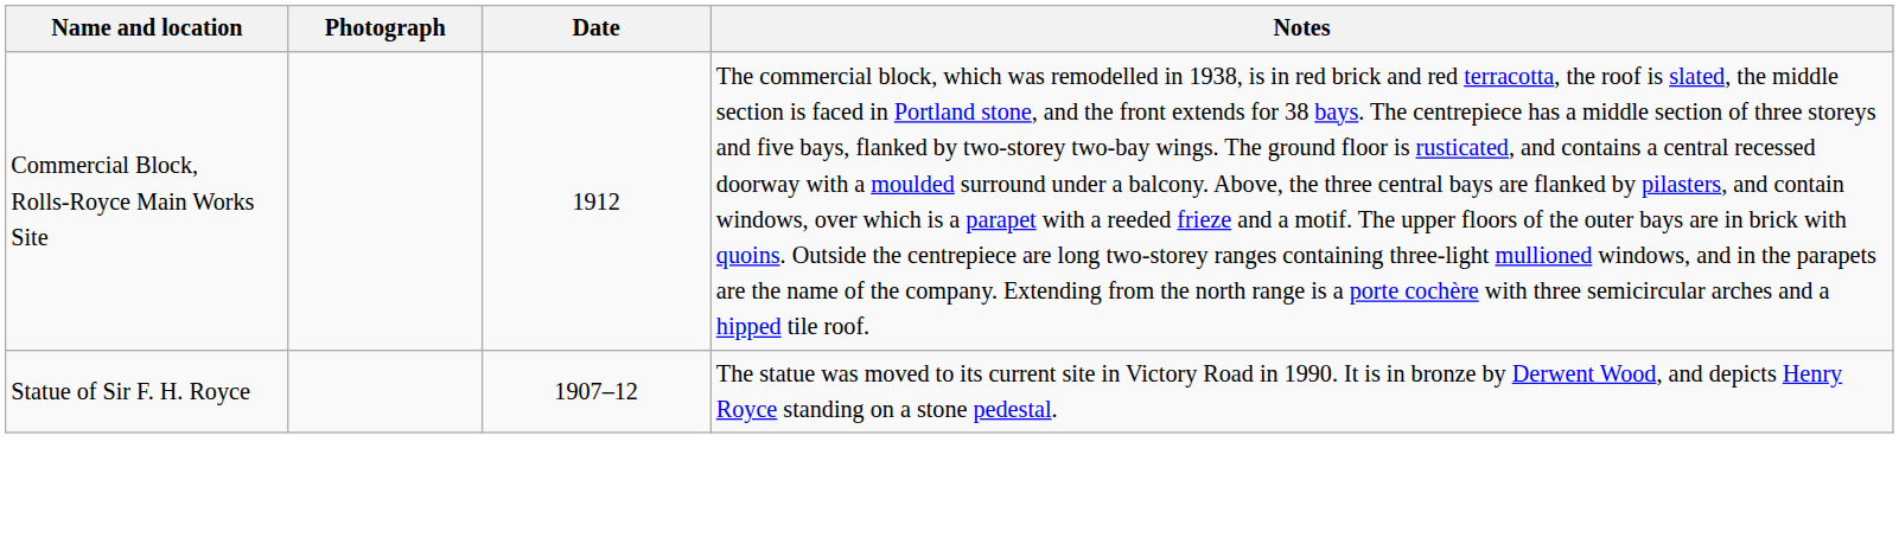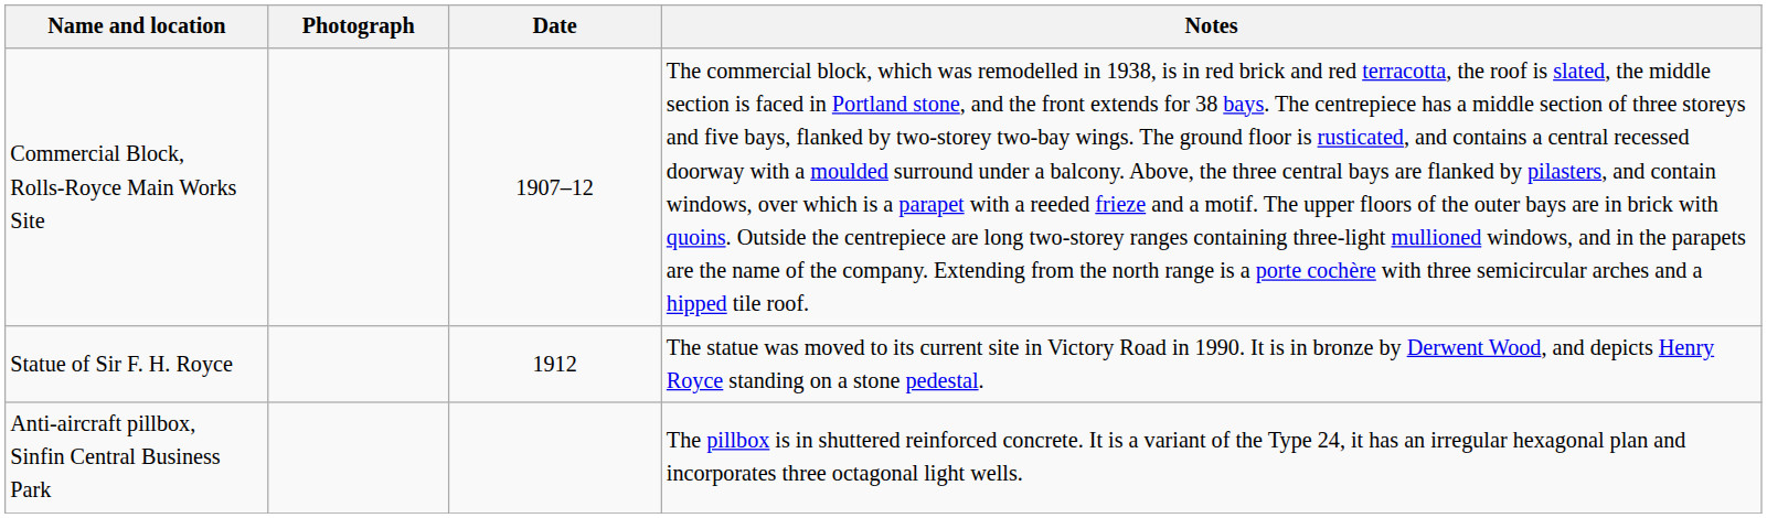Commercial Block, Rolls-Royce Main Works Site | Date: 1912 -> 1907–12
Statue of Sir F. H. Royce | Date: 1907–12 -> 1912
+ row: Anti-aircraft pillbox, Sinfin Central Business Park | The pillbox is in shuttered reinforced concrete. It is a variant of the Type 24, it has an irregular hexagonal plan and incorporates three octagonal light wells.
